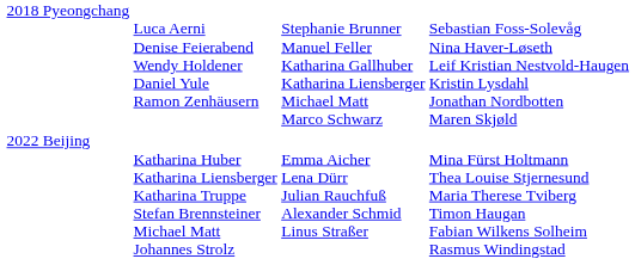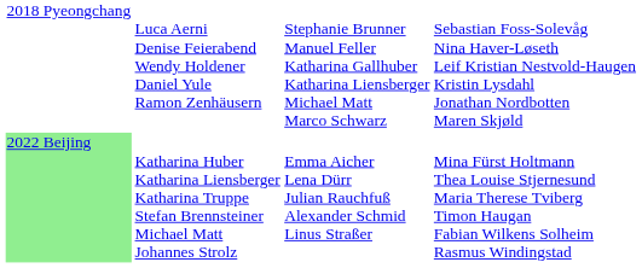2022 Beijing | column 1: no background -> lightgreen background
